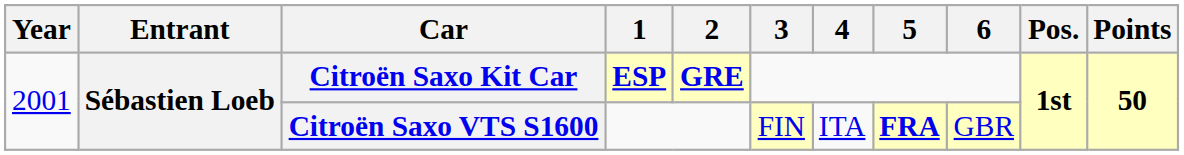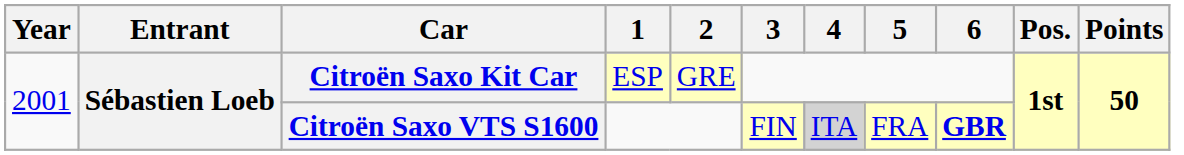Citroën Saxo Kit Car | 1: bold -> normal
Citroën Saxo Kit Car | 2: bold -> normal
Citroën Saxo VTS S1600 | 4: no background -> lightgrey background
Citroën Saxo VTS S1600 | 5: bold -> normal
Citroën Saxo VTS S1600 | 6: normal -> bold
